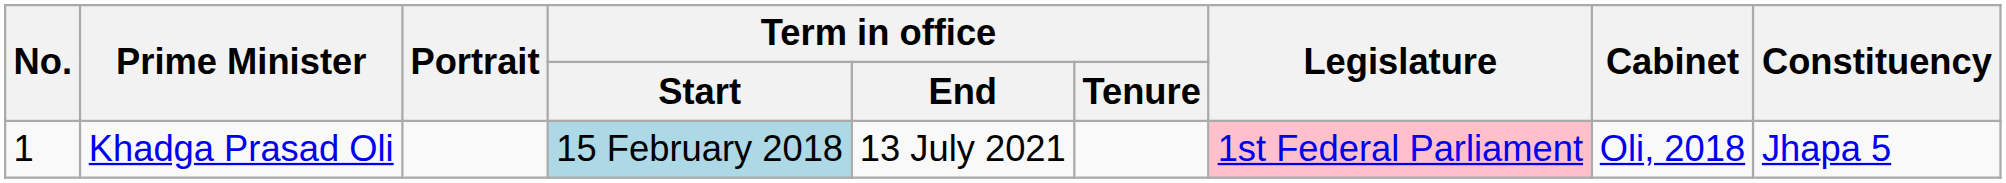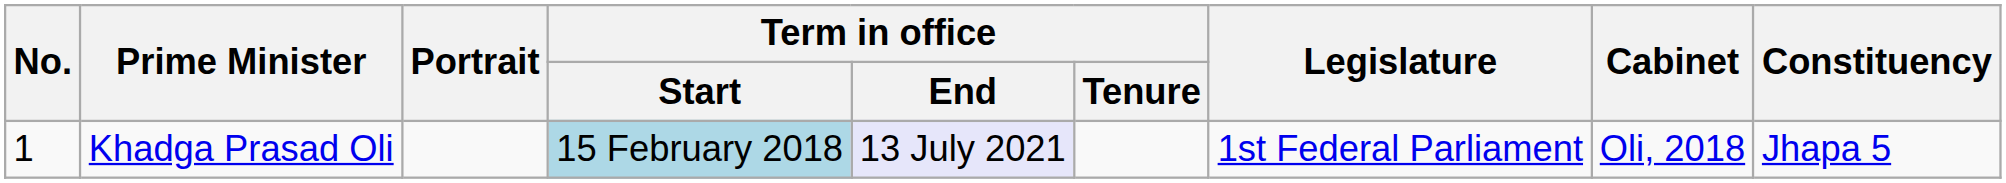Khadga Prasad Oli | Term in office / End: no background -> lavender background
Khadga Prasad Oli | Legislature: pink background -> no background
